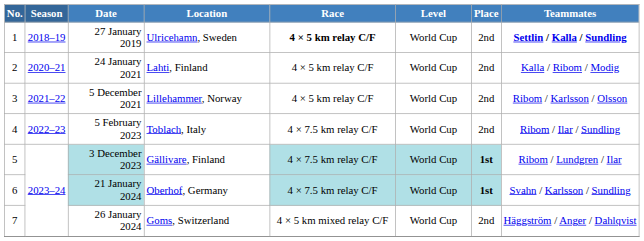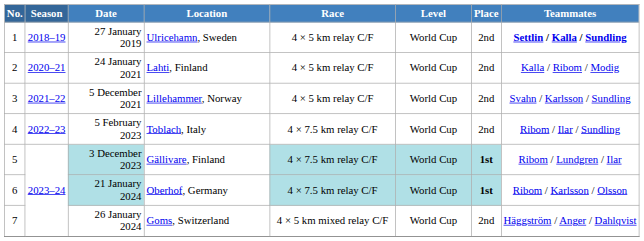27 January 2019 | Race: bold -> normal
5 December 2021 | Teammates: Ribom / Karlsson / Olsson -> Svahn / Karlsson / Sundling
21 January 2024 | Teammates: Svahn / Karlsson / Sundling -> Ribom / Karlsson / Olsson
